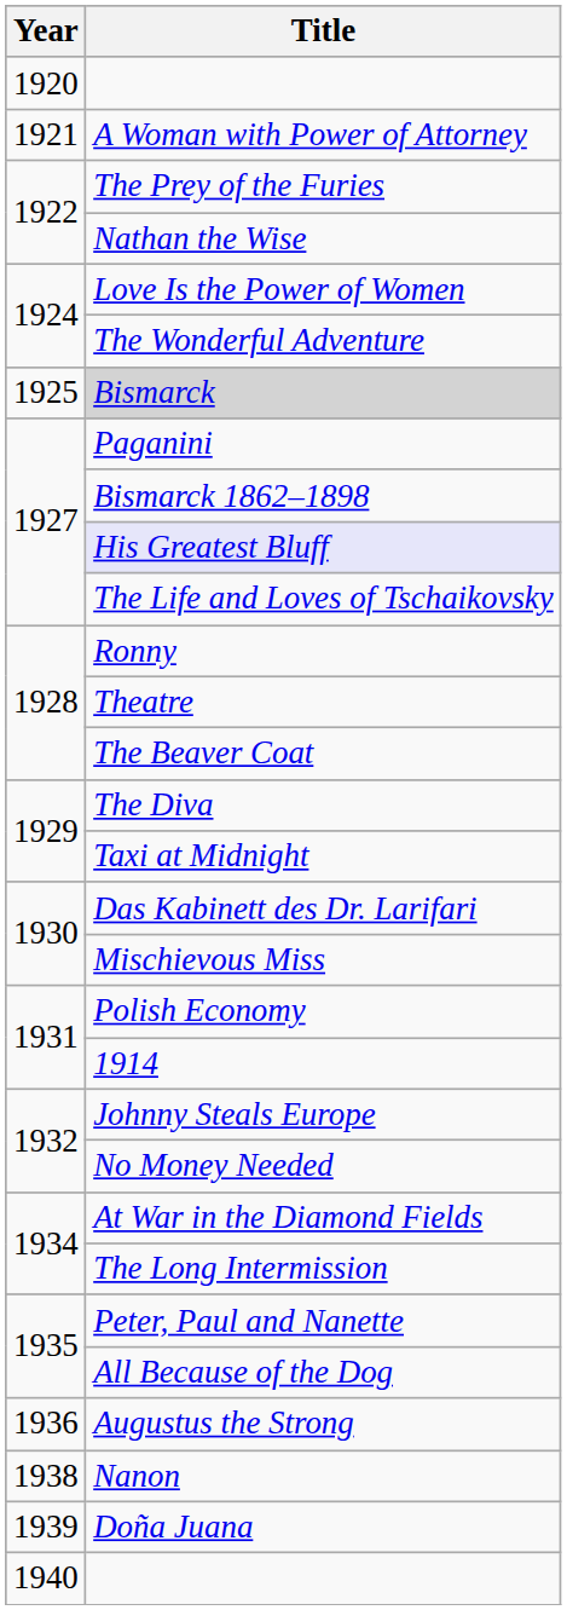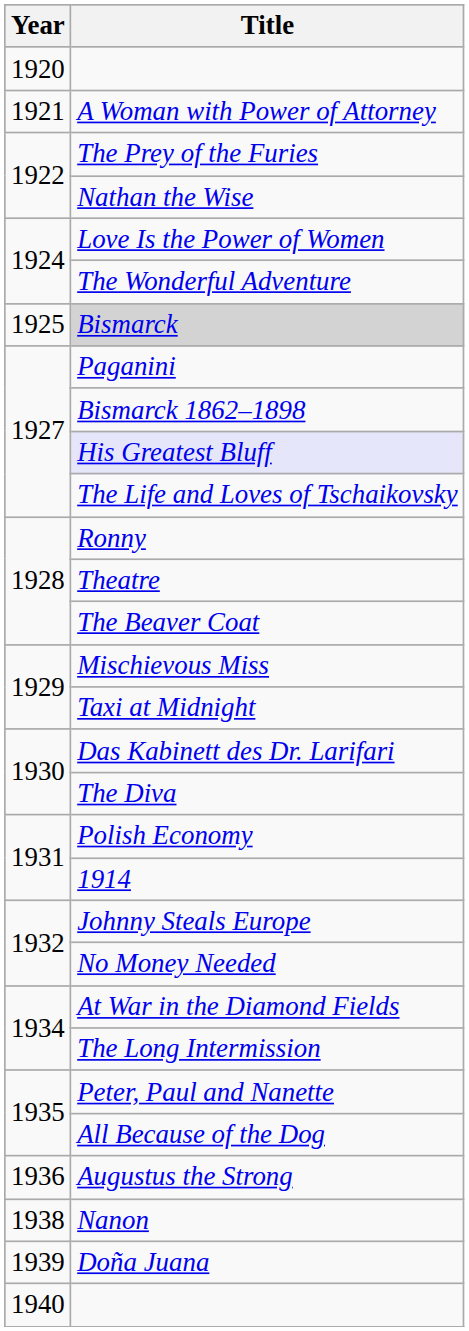row 16 | Title: The Diva -> Mischievous Miss
row 19 | Title: Mischievous Miss -> The Diva
